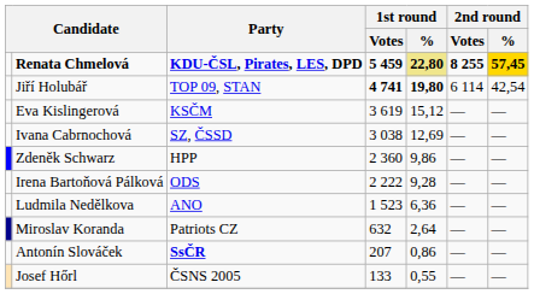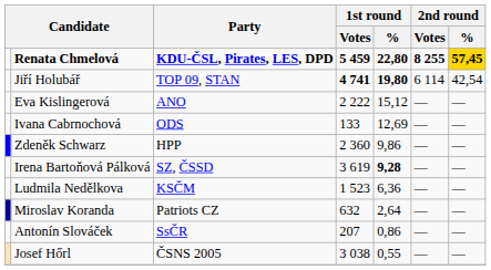Renata Chmelová | 1st round / %: khaki background -> no background
Eva Kislingerová | Party: KSČM -> ANO
Eva Kislingerová | 1st round / Votes: 3 619 -> 2 222
Ivana Cabrnochová | Party: SZ, ČSSD -> ODS
Ivana Cabrnochová | 1st round / Votes: 3 038 -> 133
Irena Bartoňová Pálková | Party: ODS -> SZ, ČSSD
Irena Bartoňová Pálková | 1st round / Votes: 2 222 -> 3 619
Irena Bartoňová Pálková | 1st round / %: normal -> bold
Ludmila Nedělkova | Party: ANO -> KSČM
Antonín Slováček | Party: bold -> normal
Josef Hőrl | 1st round / Votes: 133 -> 3 038
